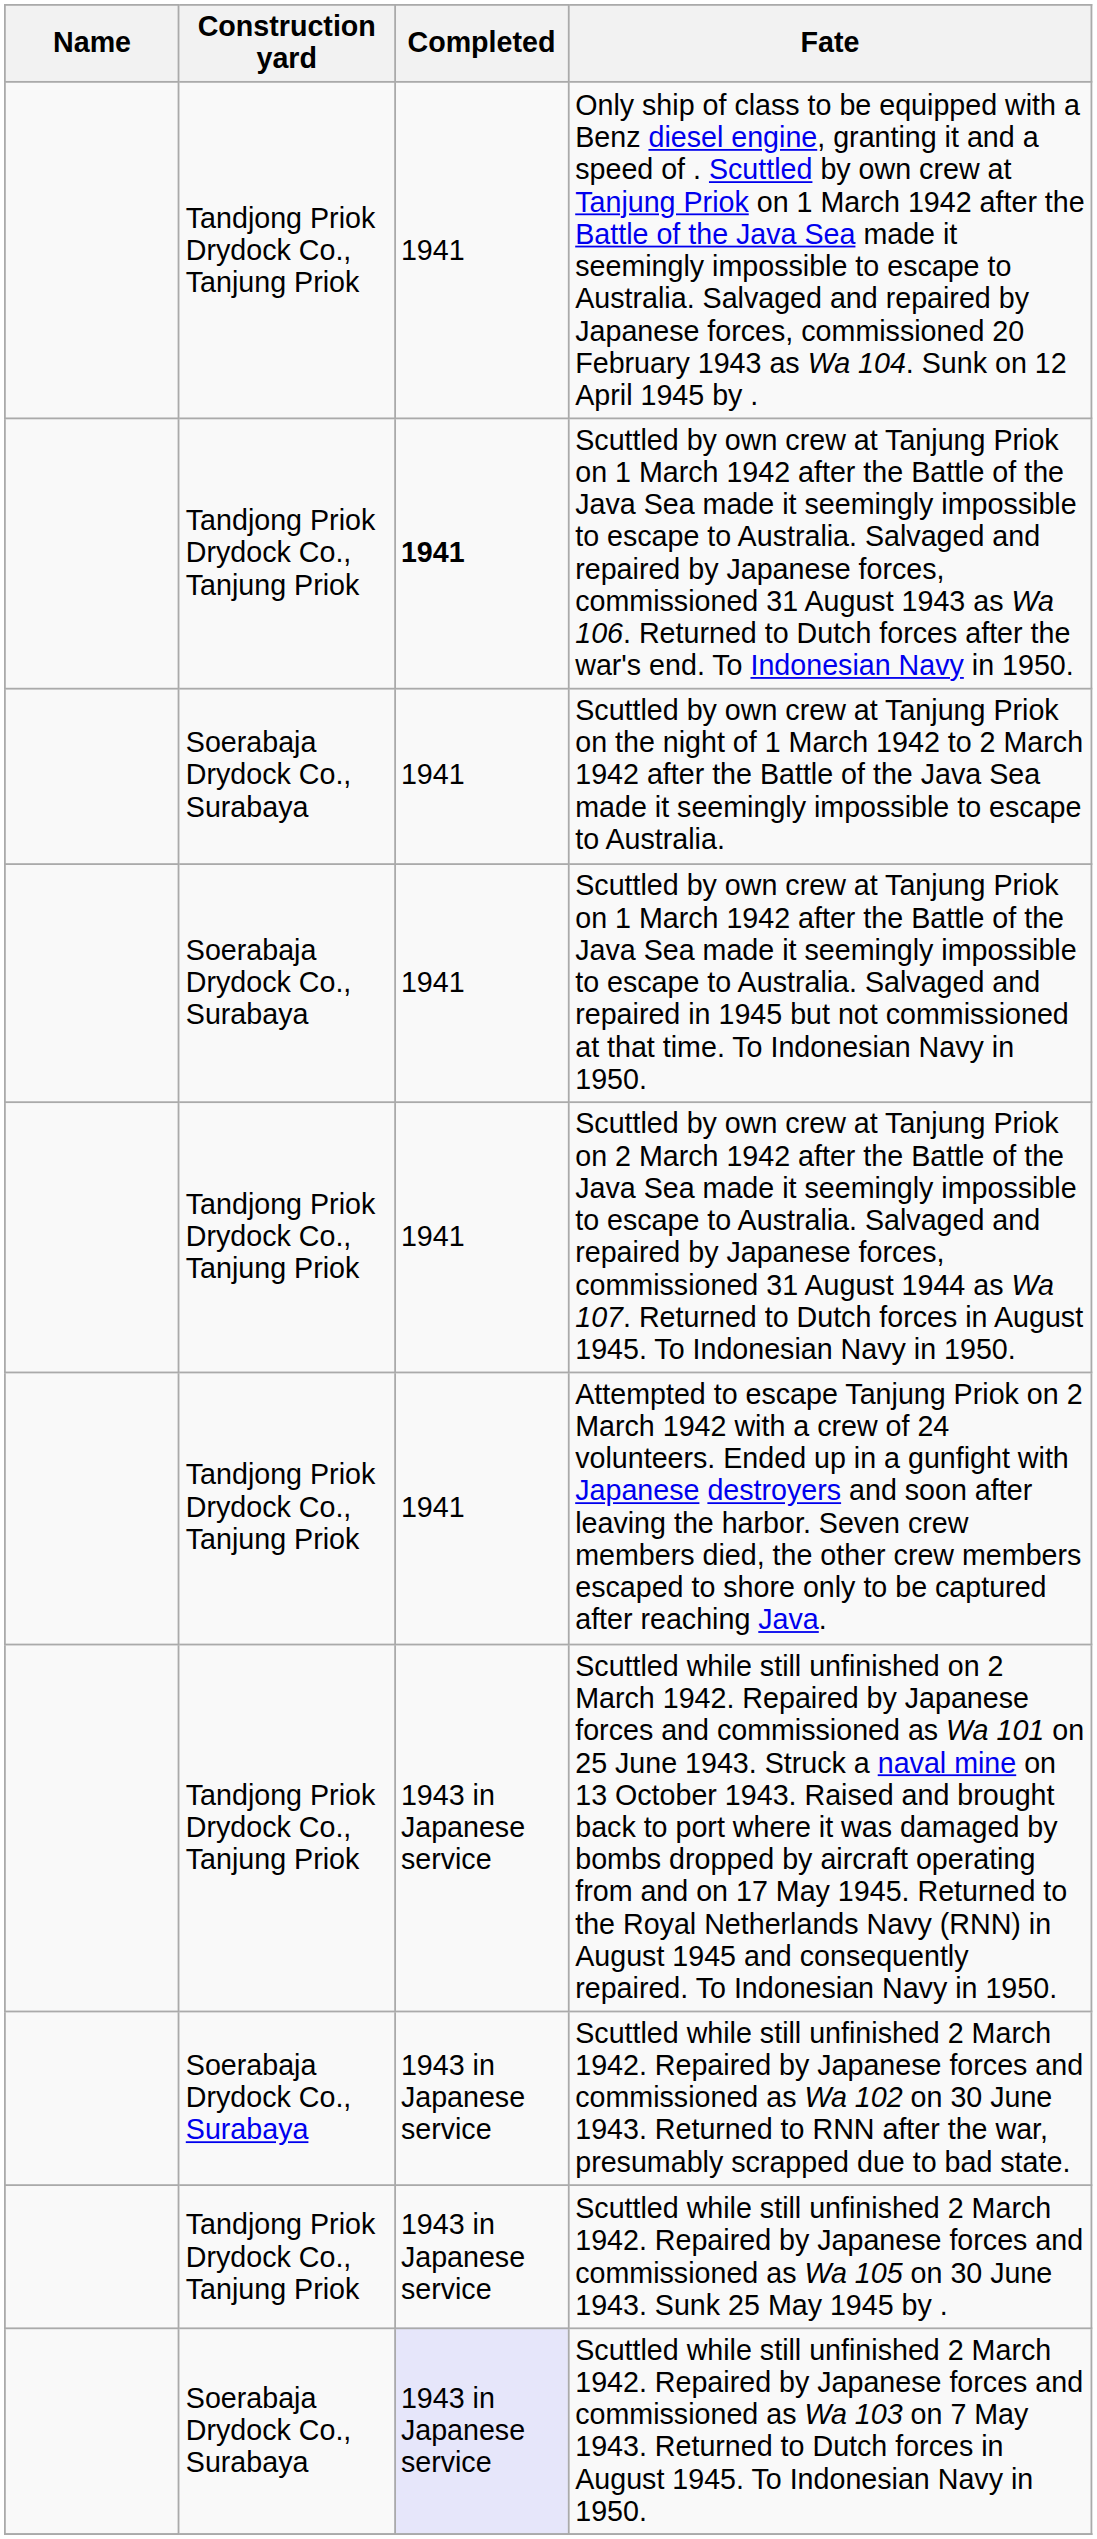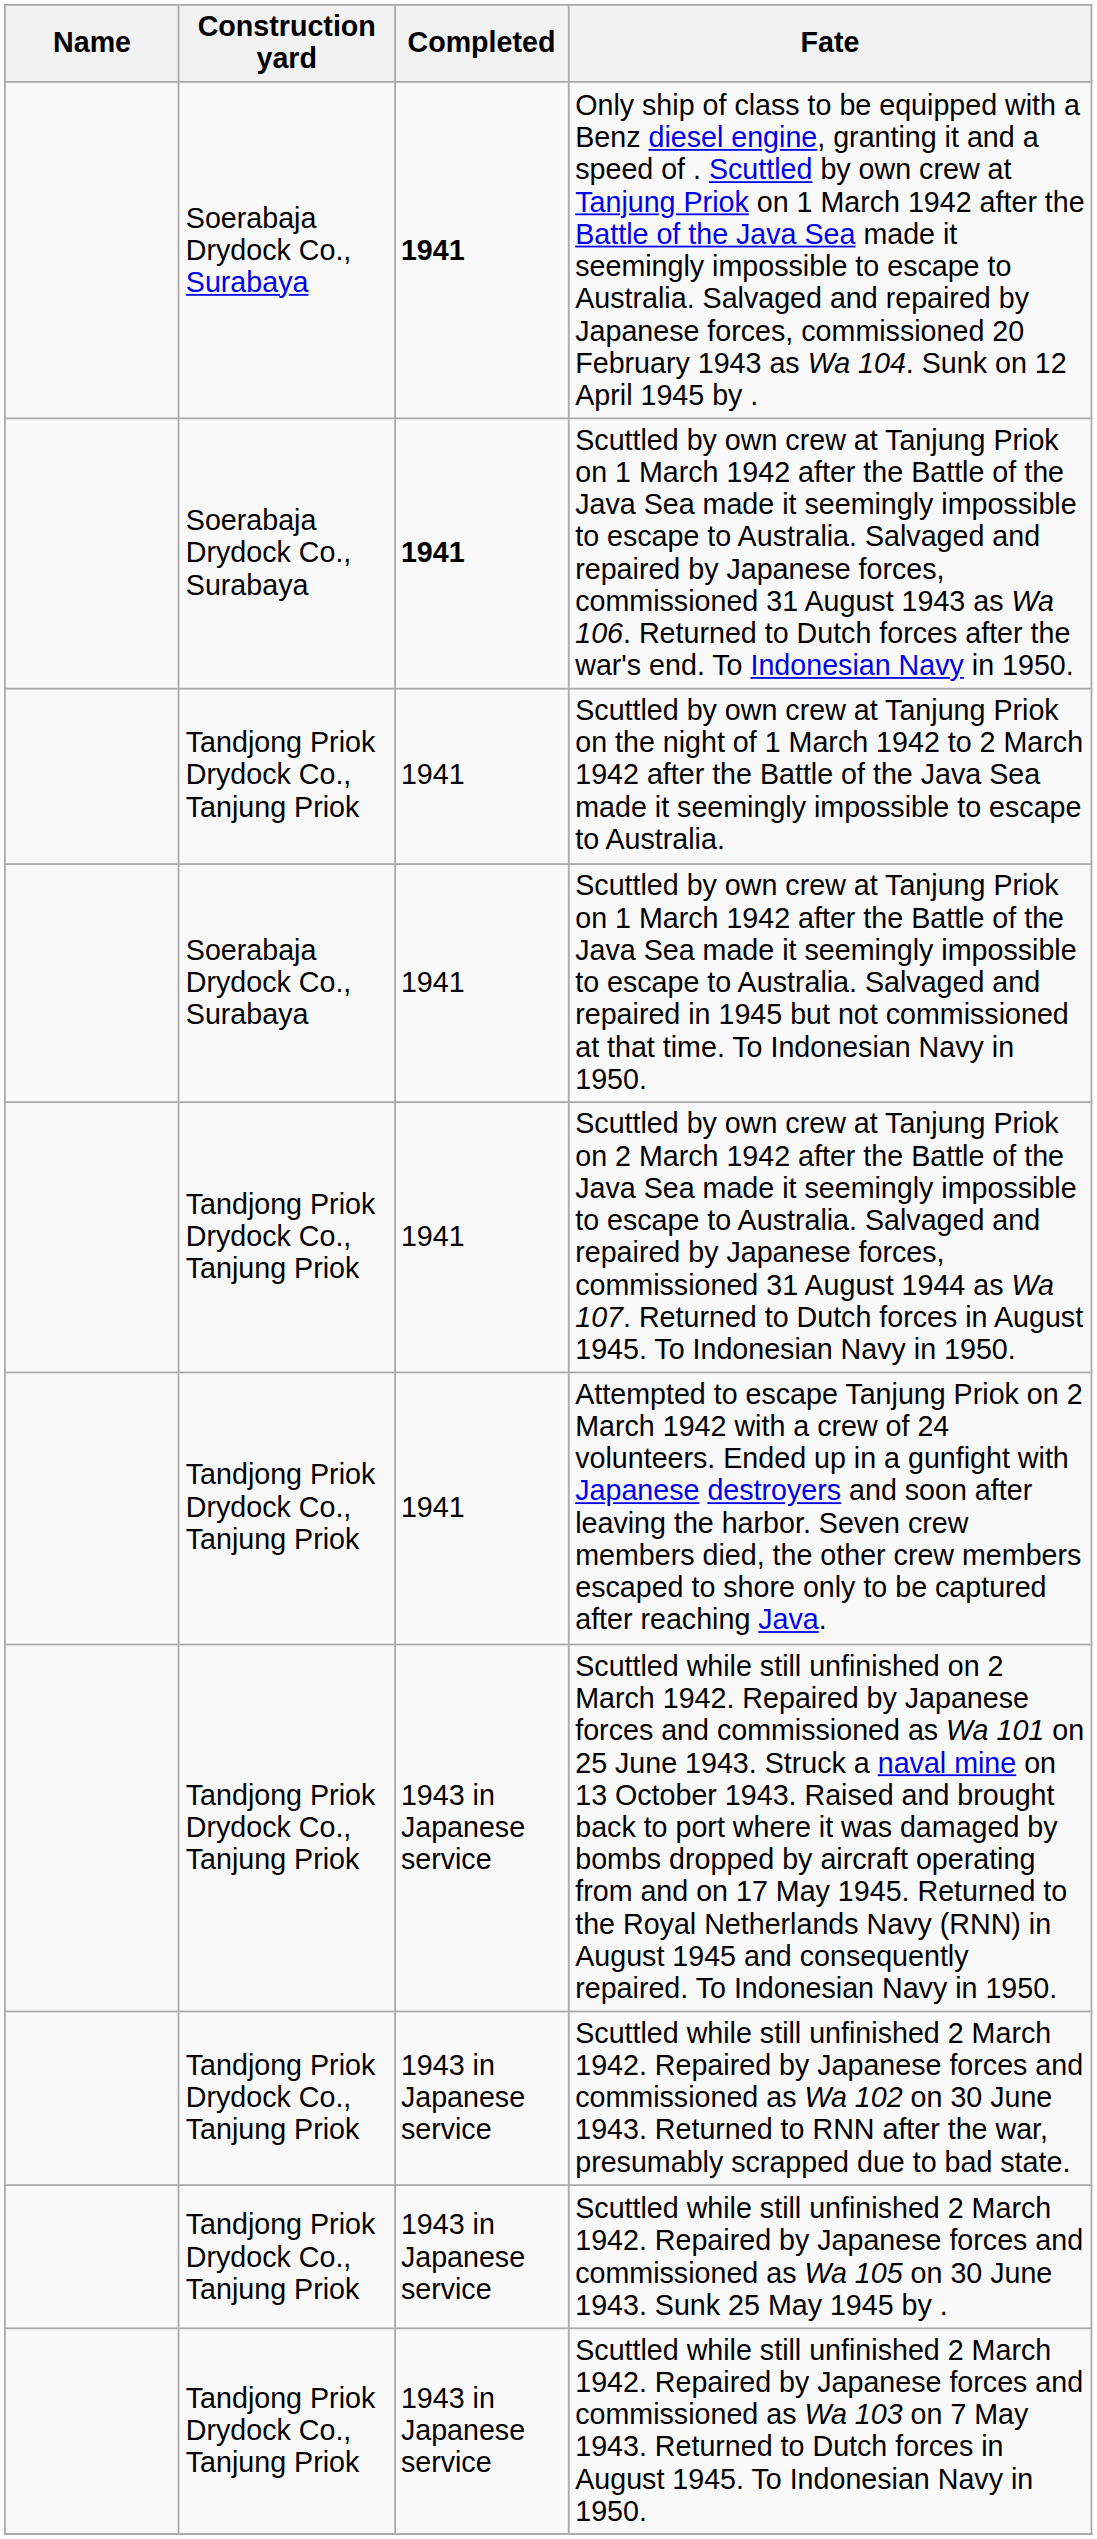row 2 | Construction yard: Tandjong Priok Drydock Co., Tanjung Priok -> Soerabaja Drydock Co., Surabaya
row 2 | Completed: normal -> bold
row 3 | Construction yard: Tandjong Priok Drydock Co., Tanjung Priok -> Soerabaja Drydock Co., Surabaya
row 4 | Construction yard: Soerabaja Drydock Co., Surabaya -> Tandjong Priok Drydock Co., Tanjung Priok
row 9 | Construction yard: Soerabaja Drydock Co., Surabaya -> Tandjong Priok Drydock Co., Tanjung Priok
row 11 | Construction yard: Soerabaja Drydock Co., Surabaya -> Tandjong Priok Drydock Co., Tanjung Priok
row 11 | Completed: lavender background -> no background
